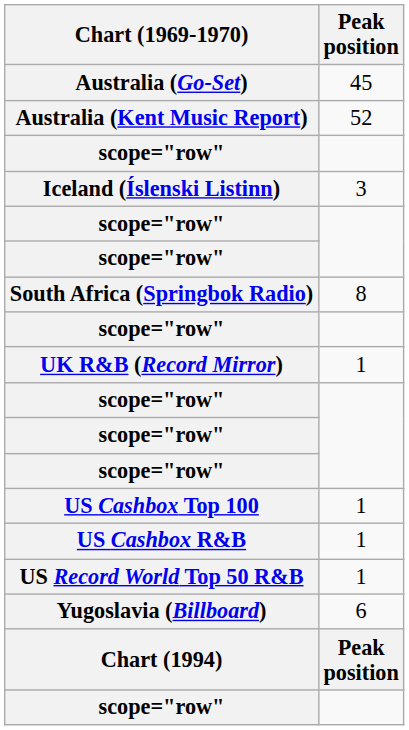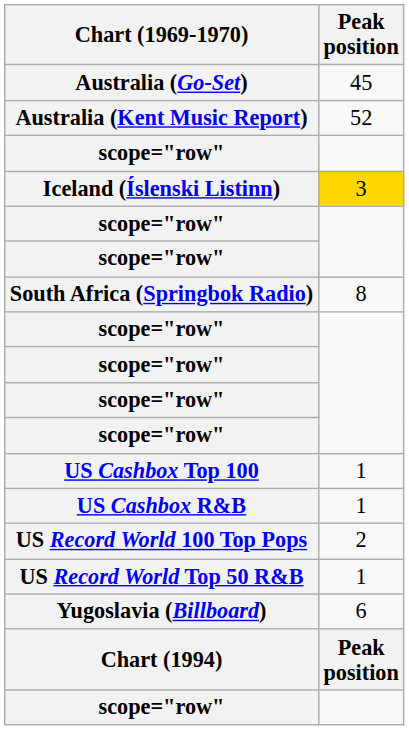Iceland (Íslenski Listinn) | Peak position: no background -> gold background
- row: UK R&B (Record Mirror) | 1
+ row: US Record World 100 Top Pops | 2
